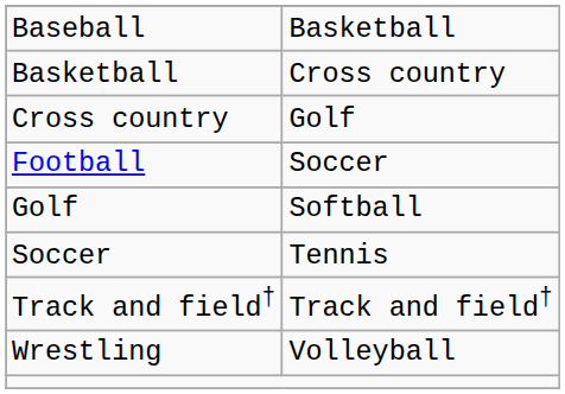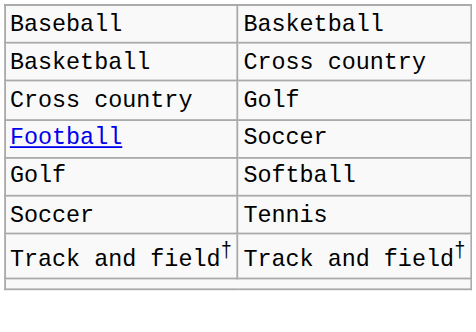- row: Wrestling | Volleyball
